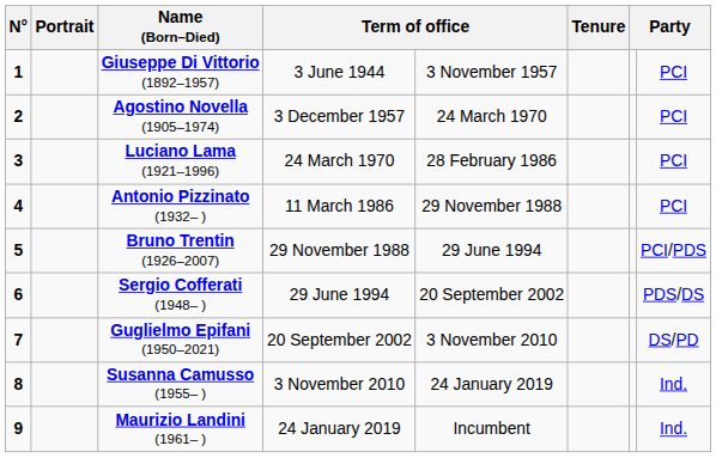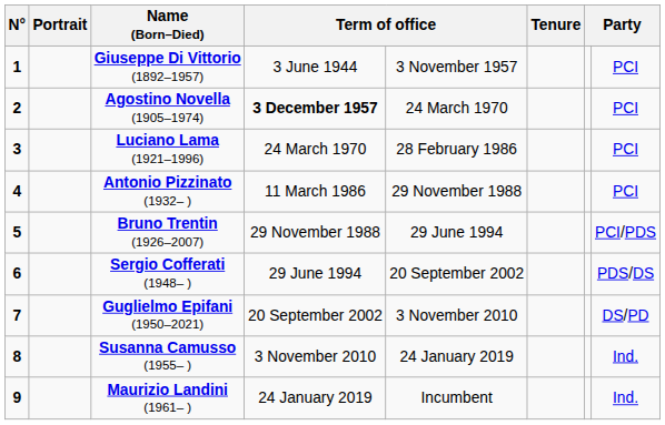Agostino Novella (1905–1974) | column 4: normal -> bold
